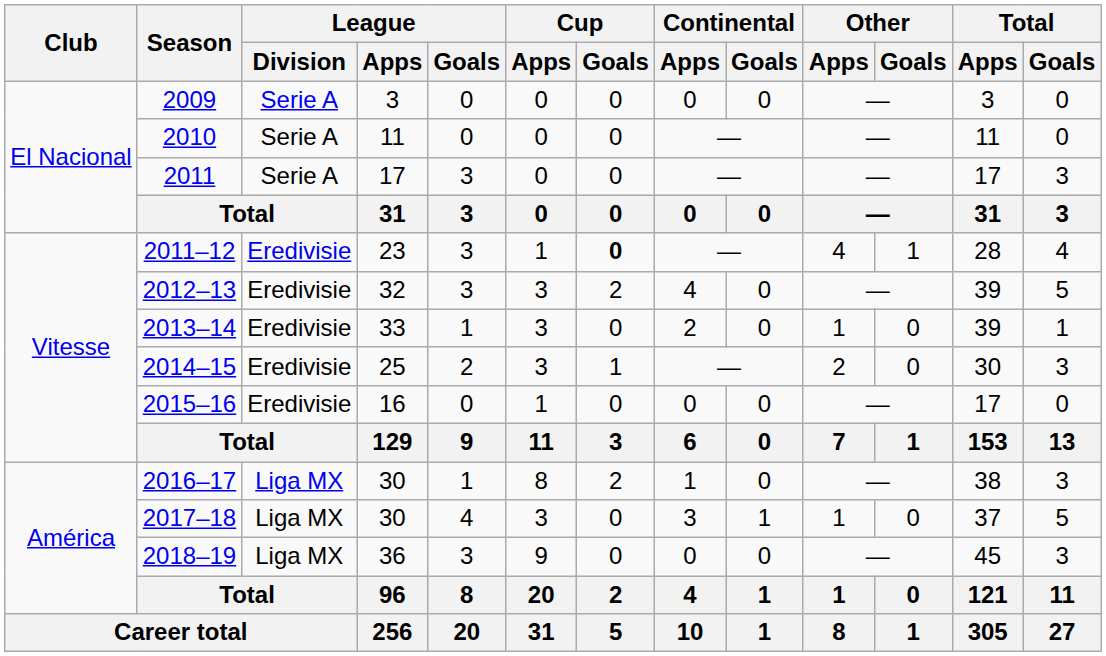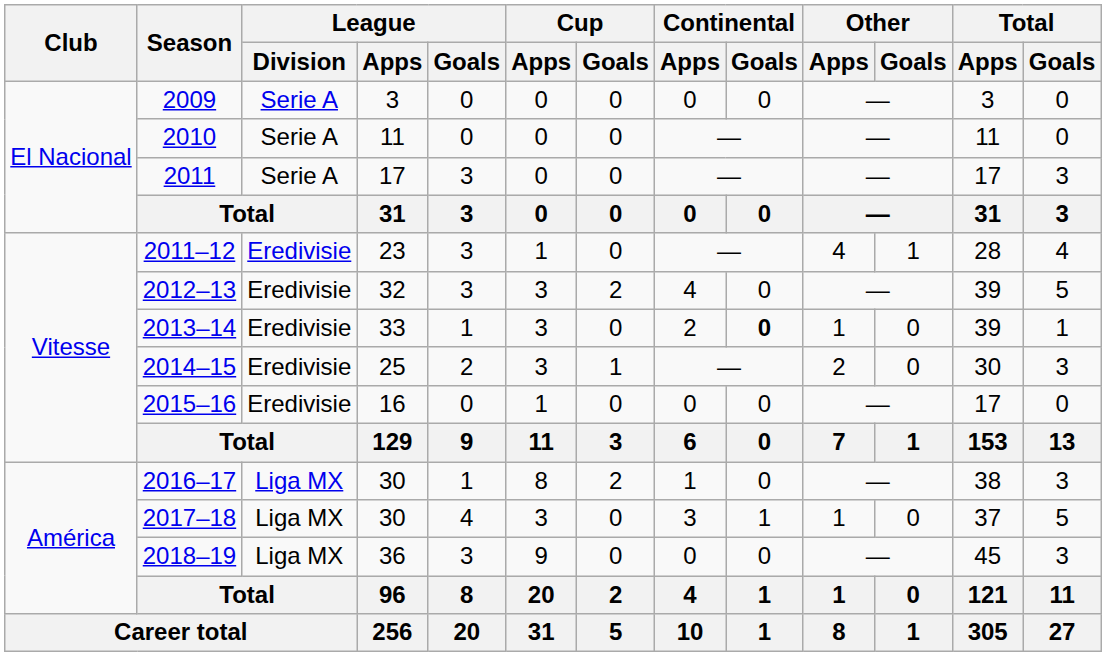2011–12 | Cup / Goals: bold -> normal
2013–14 | Continental / Goals: normal -> bold
